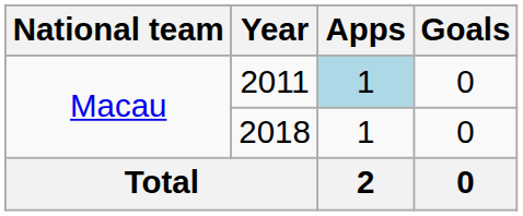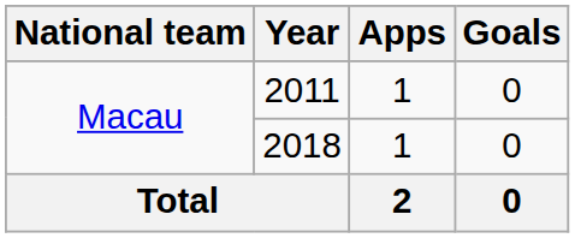2011 | Apps: lightblue background -> no background
